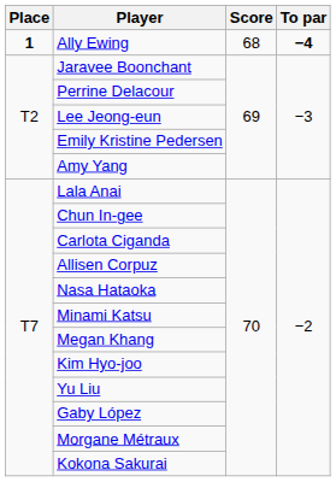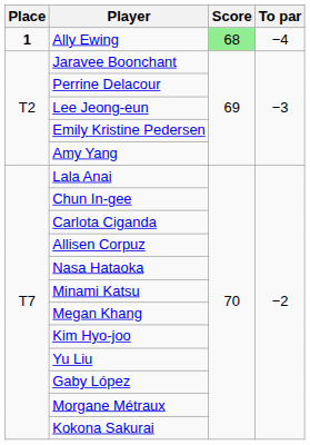Ally Ewing | Score: no background -> lightgreen background
Ally Ewing | To par: bold -> normal
